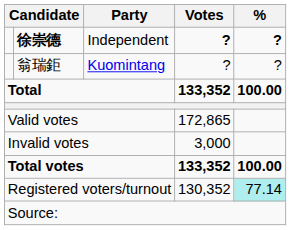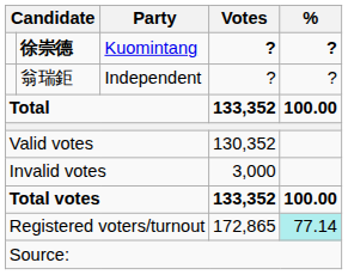徐崇德 | Party: Independent -> Kuomintang
翁瑞鉅 | Party: Kuomintang -> Independent
Valid votes | Votes: 172,865 -> 130,352
Registered voters/turnout | Votes: 130,352 -> 172,865
